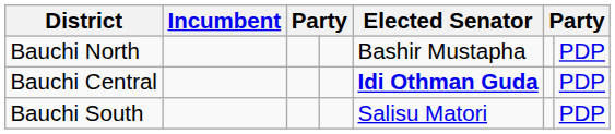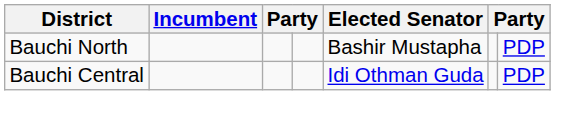Bauchi Central | Elected Senator: bold -> normal
- row: Bauchi South | Salisu Matori | PDP
